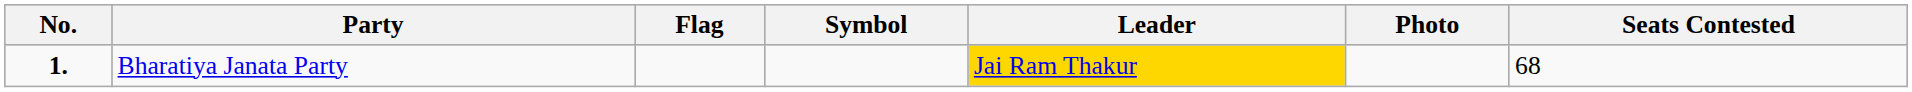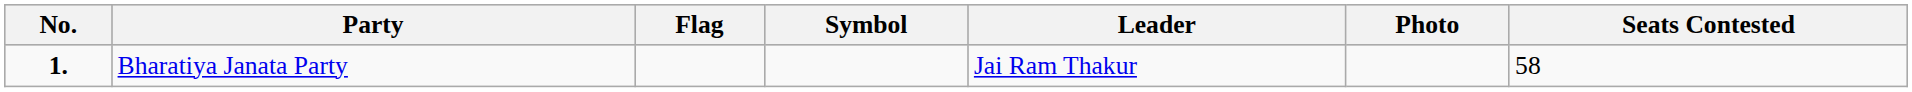Bharatiya Janata Party | Leader: gold background -> no background
Bharatiya Janata Party | Seats Contested: 68 -> 58
